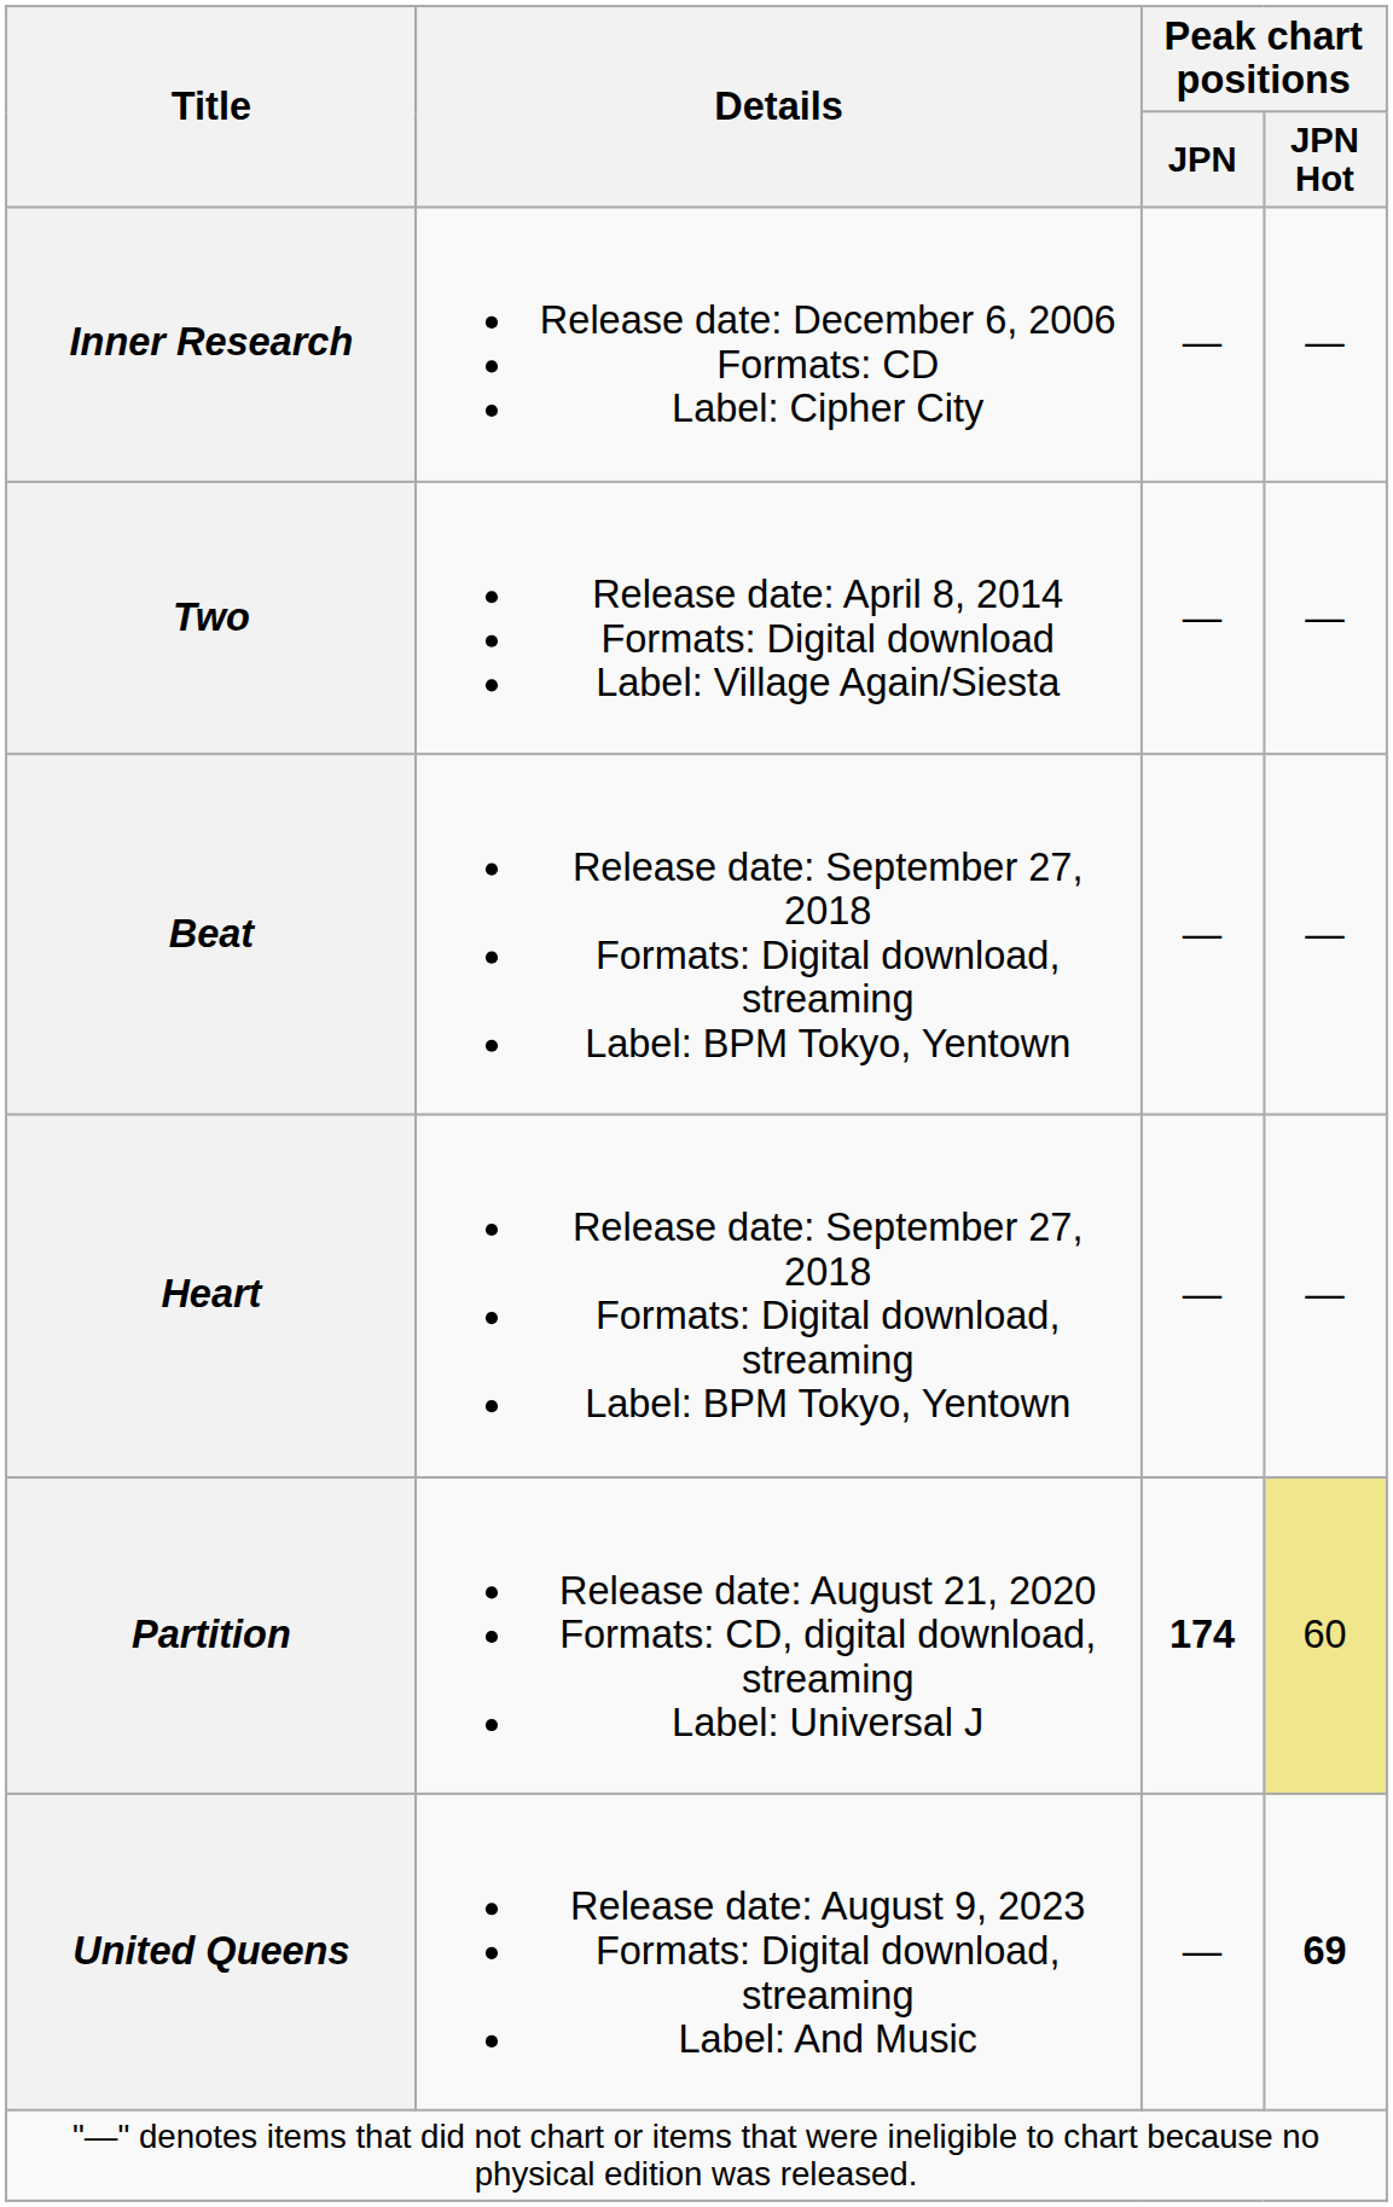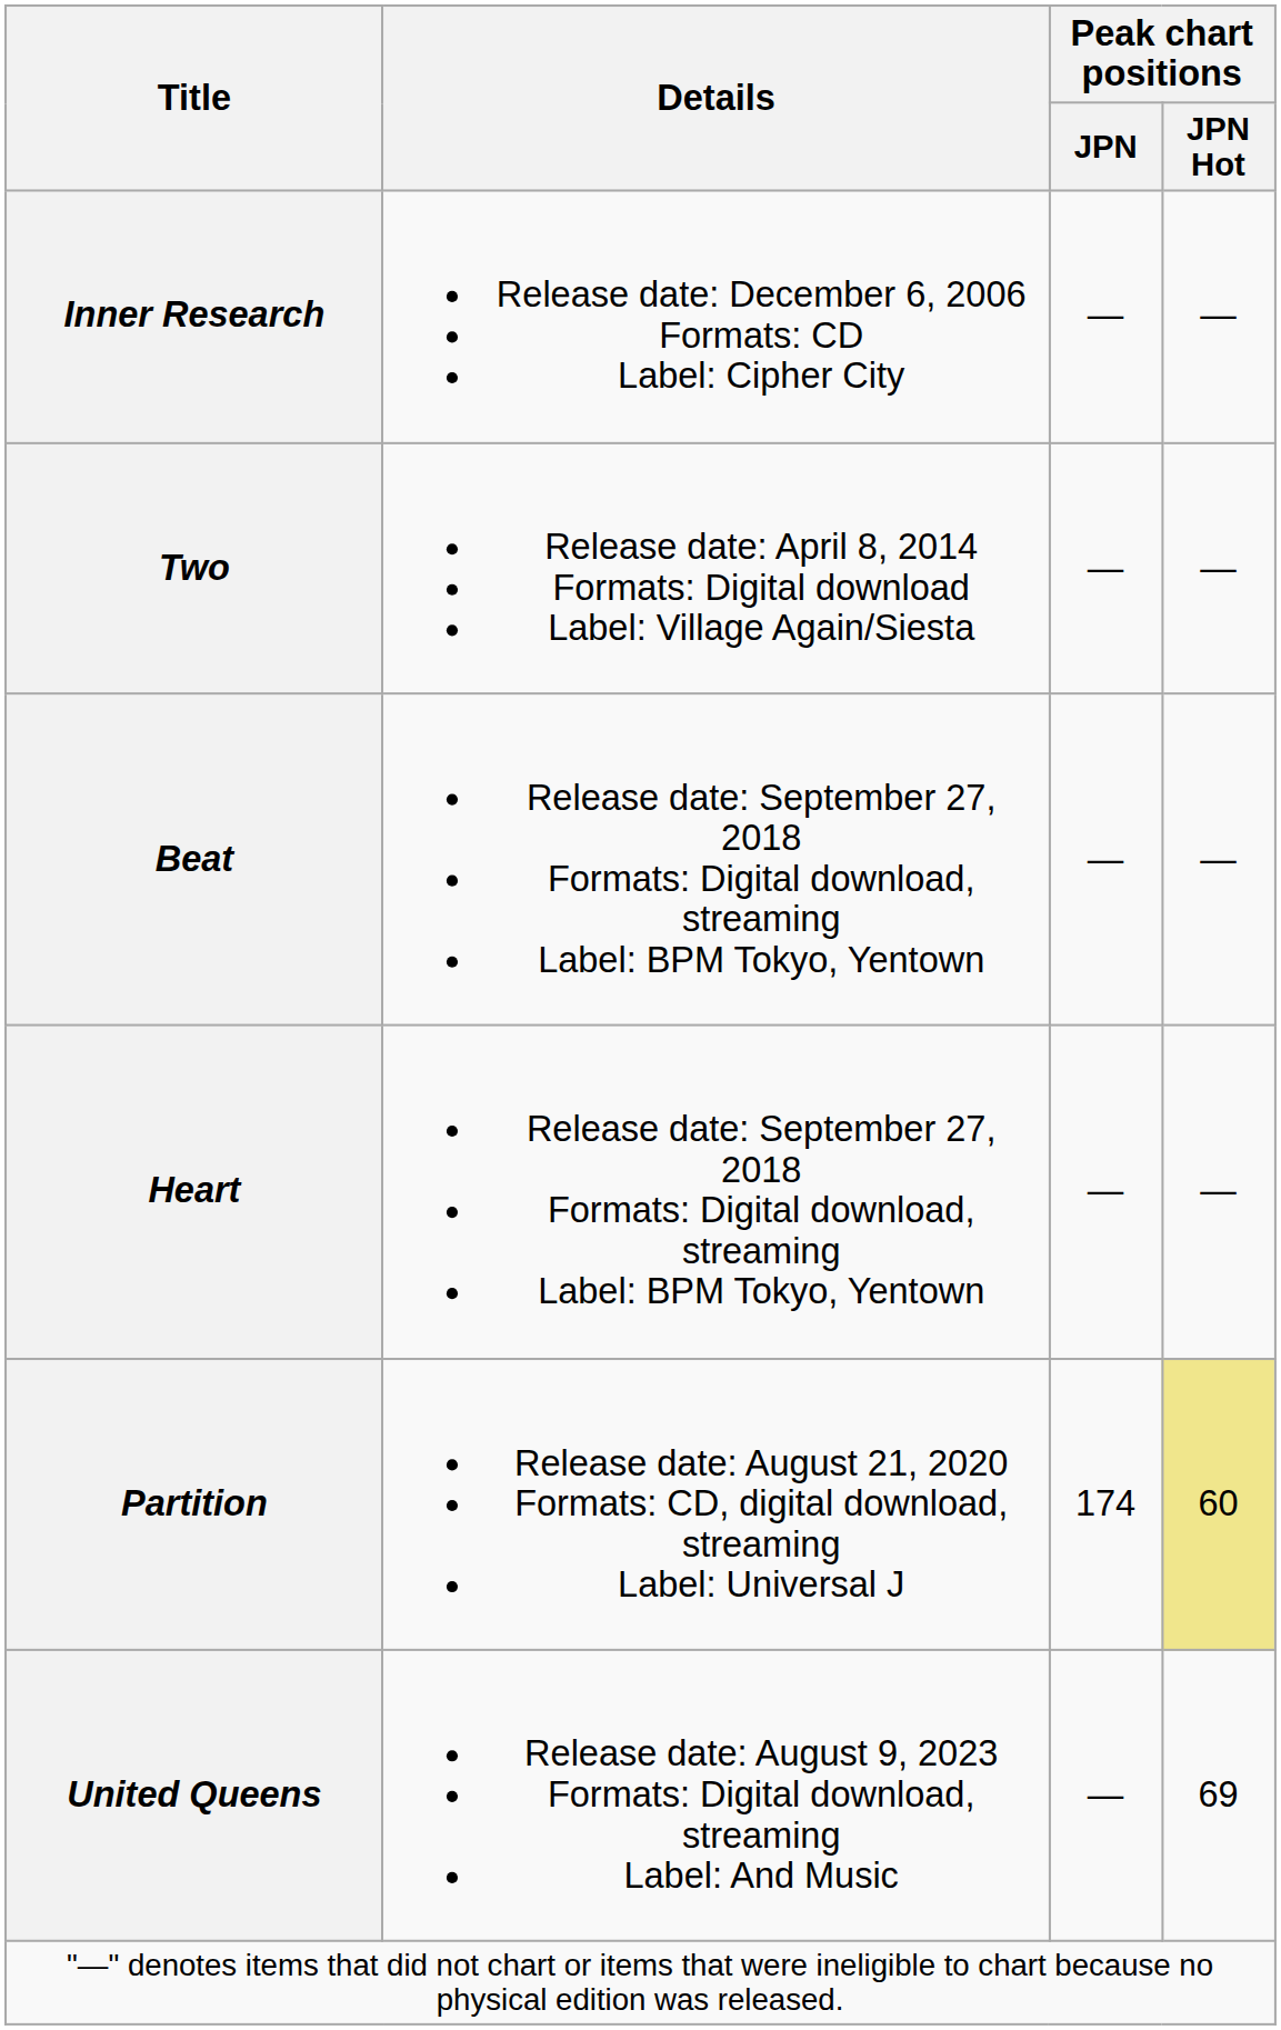Partition | Peak chart positions / JPN: bold -> normal
United Queens | Peak chart positions / JPN Hot: bold -> normal
